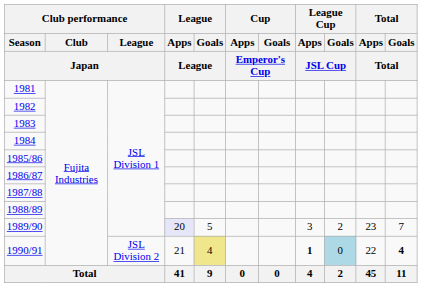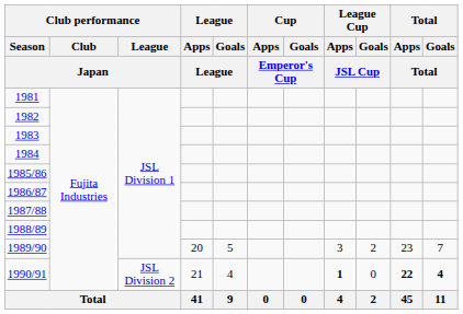1989/90 | League / Apps / League: lavender background -> no background
1990/91 | League / Goals / League: khaki background -> no background
1990/91 | League Cup / Goals / JSL Cup: lightblue background -> no background
1990/91 | Total / Apps / Total: normal -> bold
